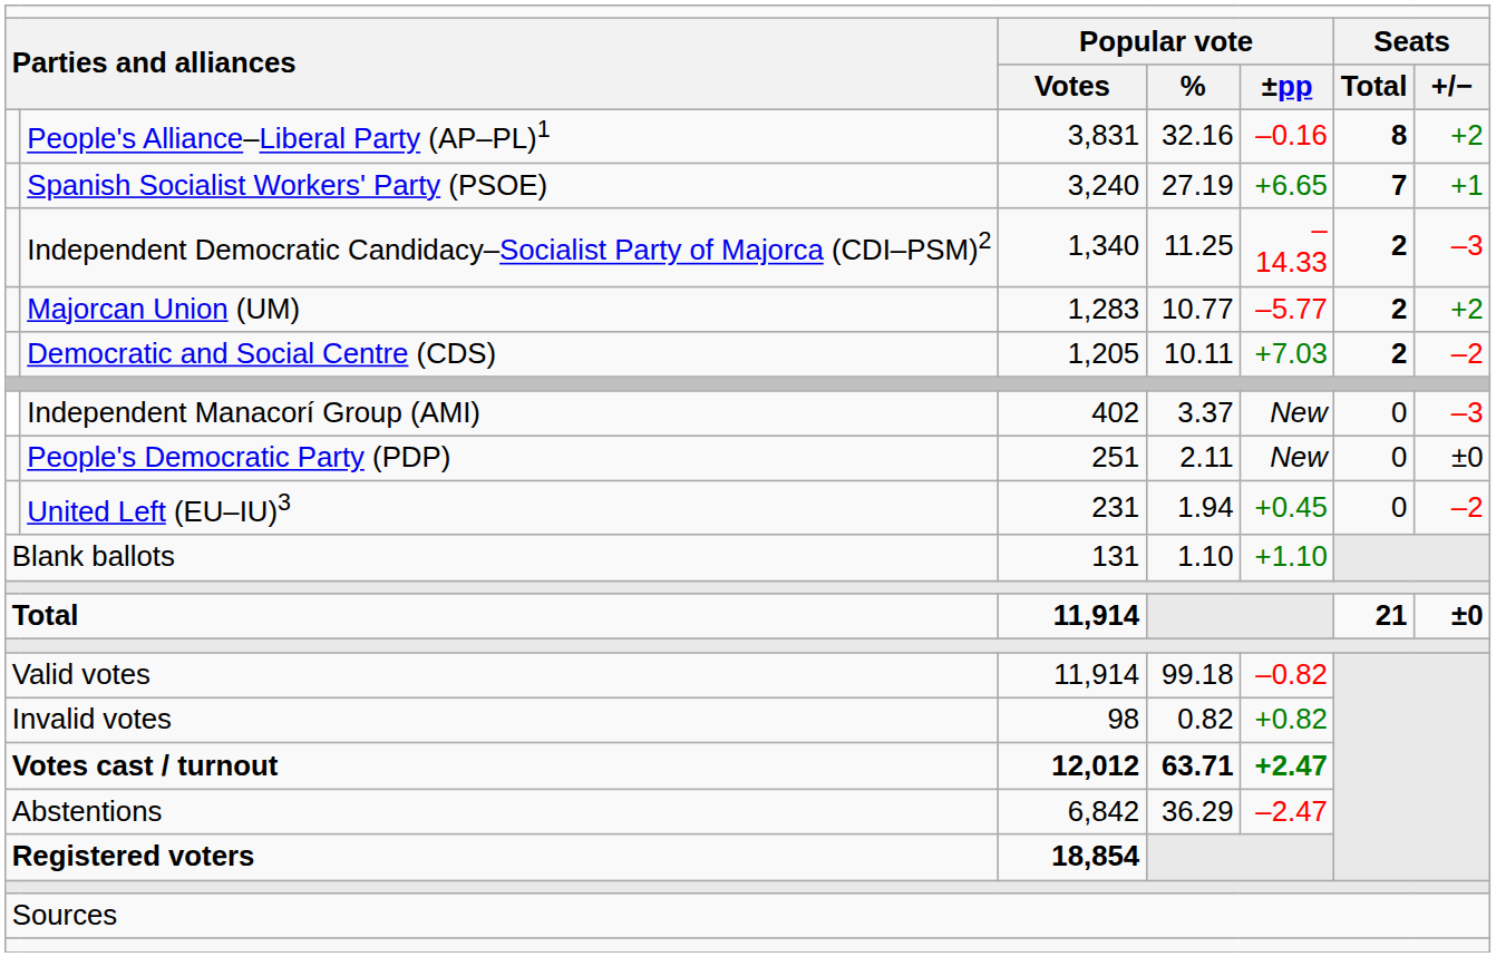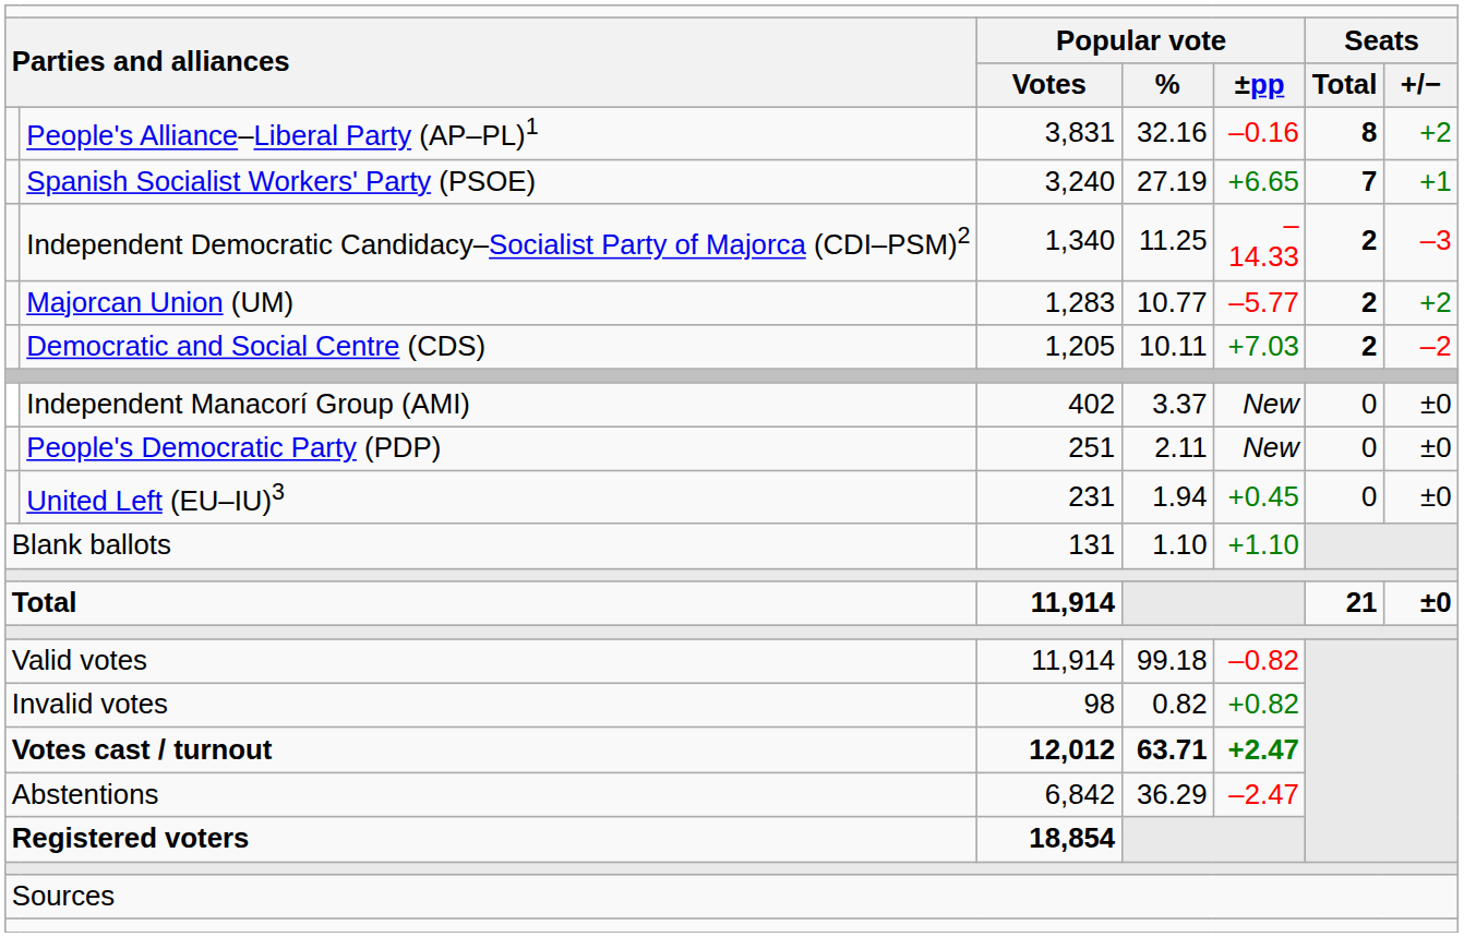Independent Manacorí Group (AMI) | column 7: –3 -> ±0
United Left (EU–IU)3 | column 7: –2 -> ±0
